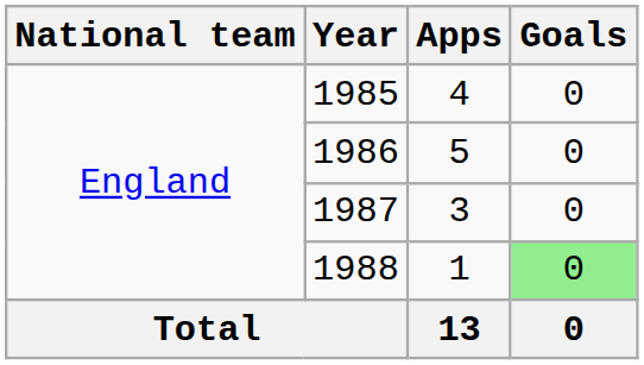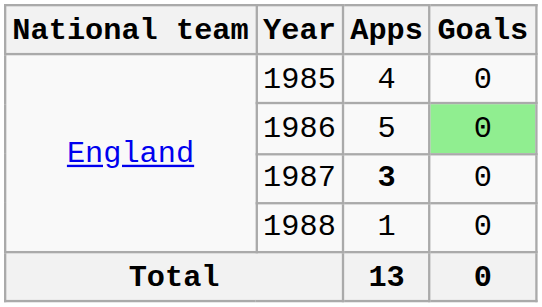1986 | Goals: no background -> lightgreen background
1987 | Apps: normal -> bold
1988 | Goals: lightgreen background -> no background
